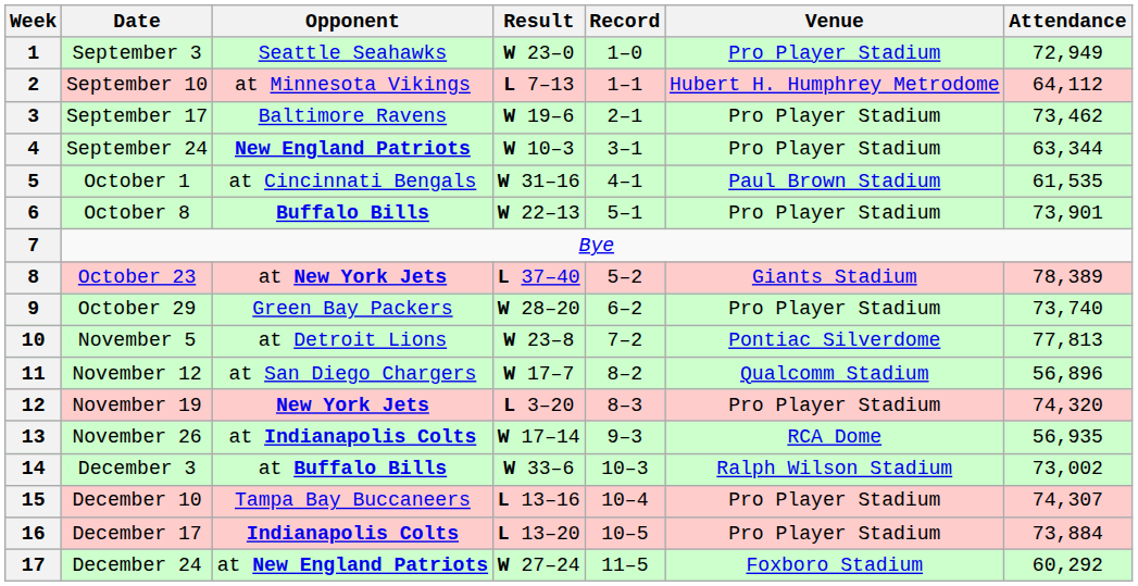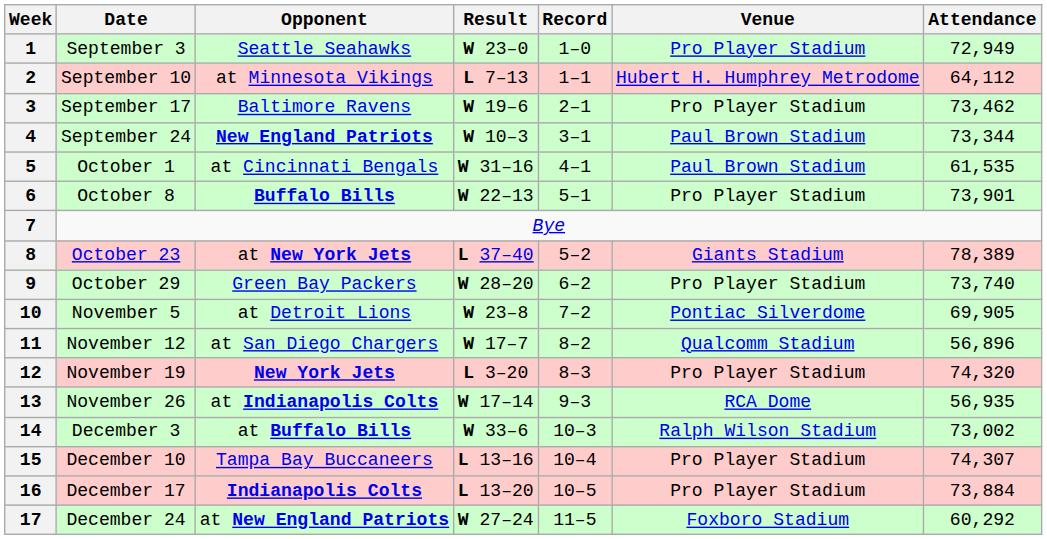4 | Venue: Pro Player Stadium -> Paul Brown Stadium
4 | Attendance: 63,344 -> 73,344
10 | Attendance: 77,813 -> 69,905
